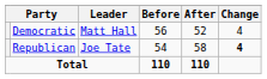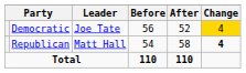Democratic | Leader: Matt Hall -> Joe Tate
Democratic | Change: no background -> gold background
Republican | Leader: Joe Tate -> Matt Hall
